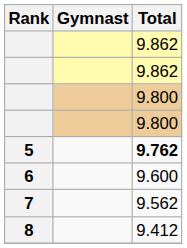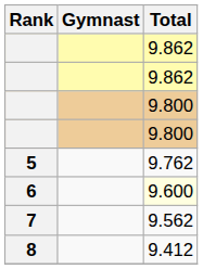9.762 | Total: bold -> normal
9.600 | Total: no background -> lightyellow background
